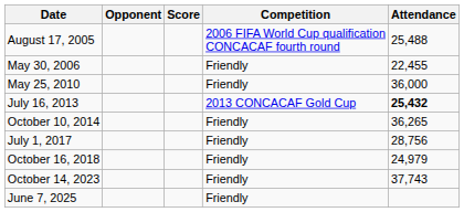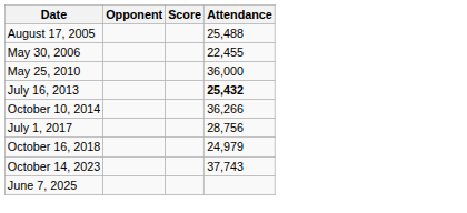- column: Competition | 2006 FIFA World Cup qualification CONCACAF fourth round | Friendly | Friendly | 2013 CONCACAF Gold Cup | Friendly | Friendly | Friendly | Friendly | Friendly
October 10, 2014 | Attendance: 36,265 -> 36,266
